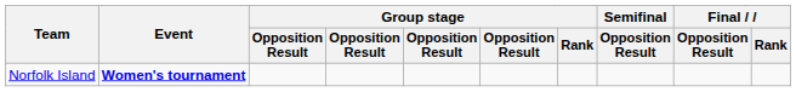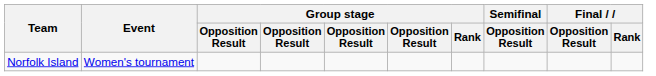Norfolk Island | Event: bold -> normal
